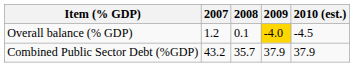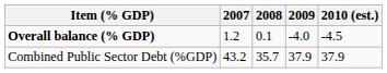row 2 | Item (% GDP): normal -> bold
row 2 | 2009: gold background -> no background
